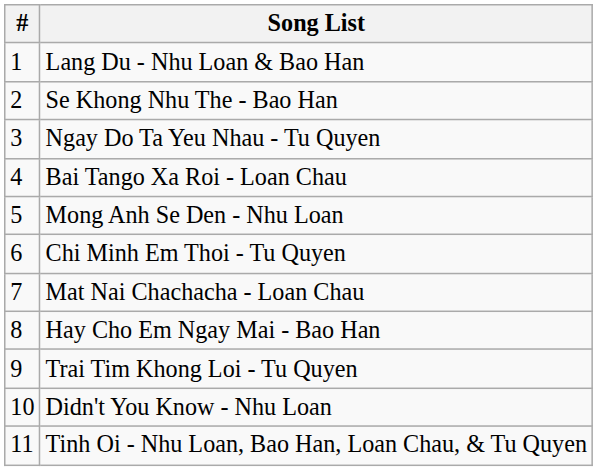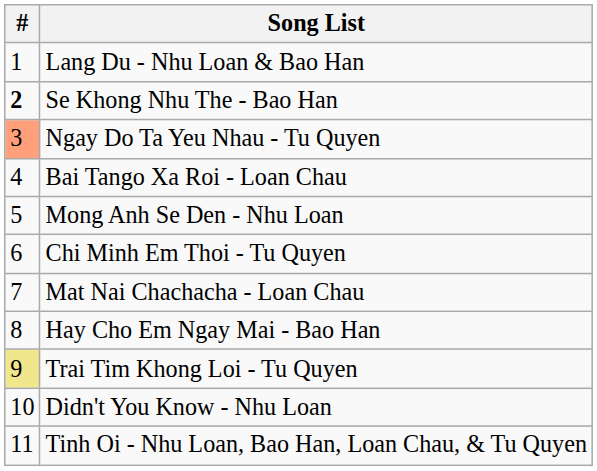Se Khong Nhu The - Bao Han | #: normal -> bold
Ngay Do Ta Yeu Nhau - Tu Quyen | #: no background -> lightsalmon background
Trai Tim Khong Loi - Tu Quyen | #: no background -> khaki background
